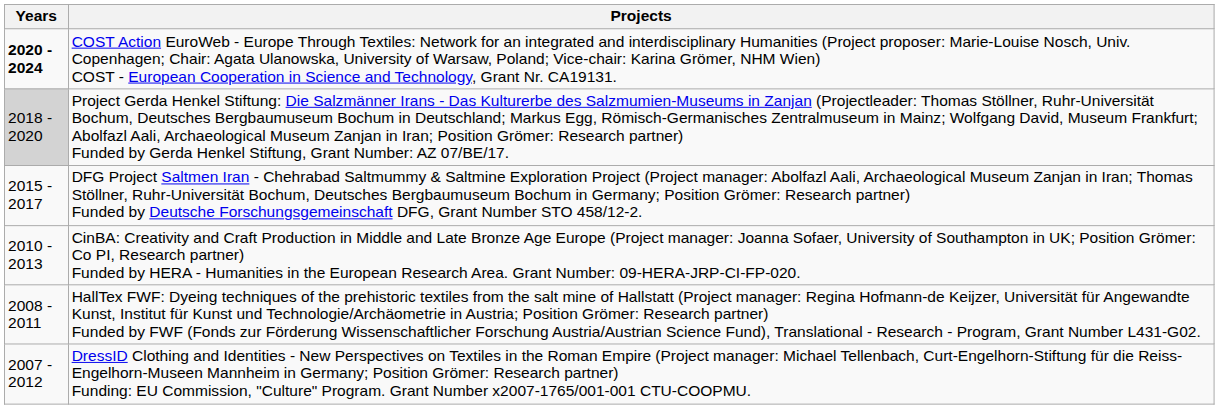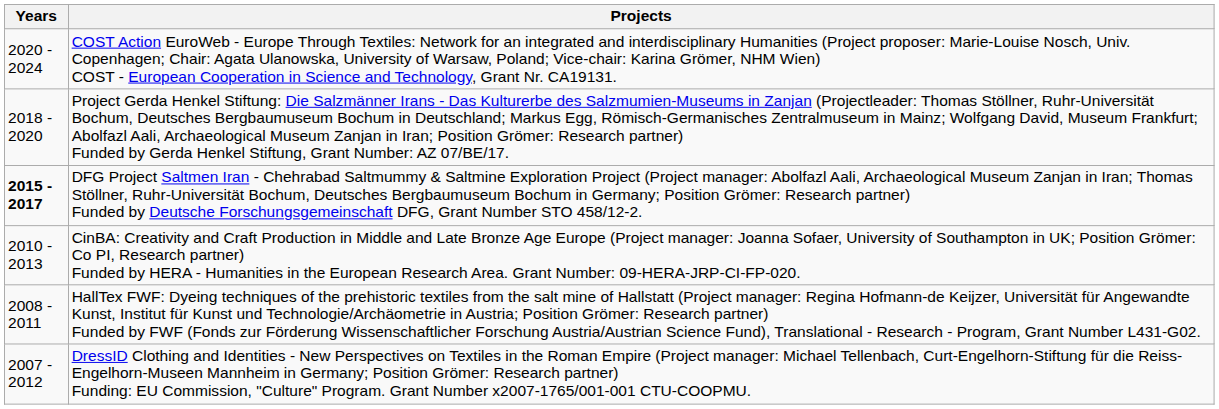row 2 | Years: bold -> normal
row 3 | Years: lightgrey background -> no background
row 4 | Years: normal -> bold
